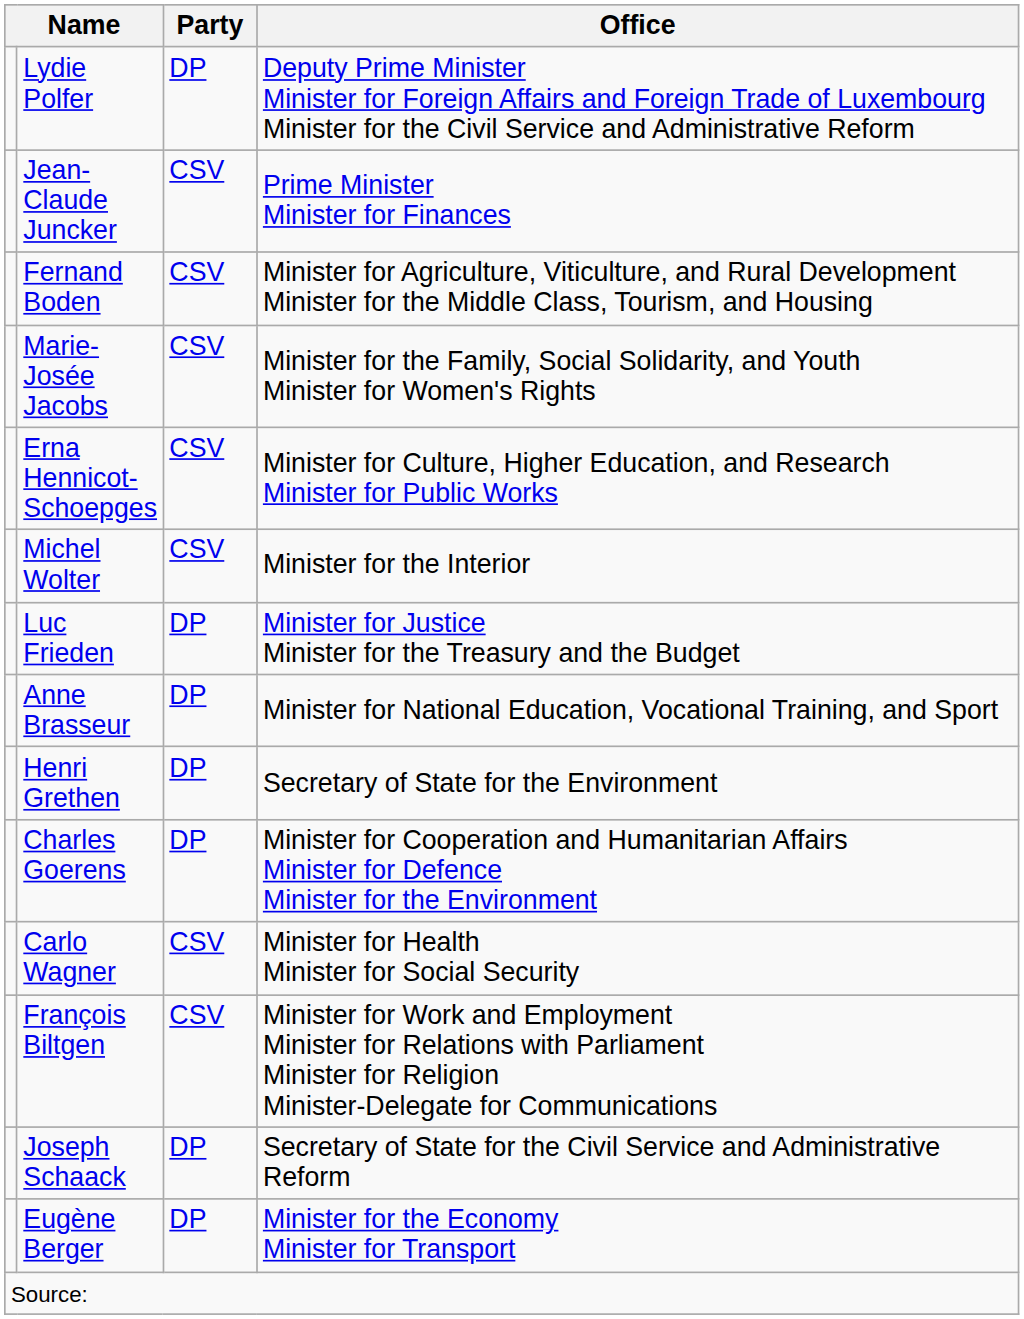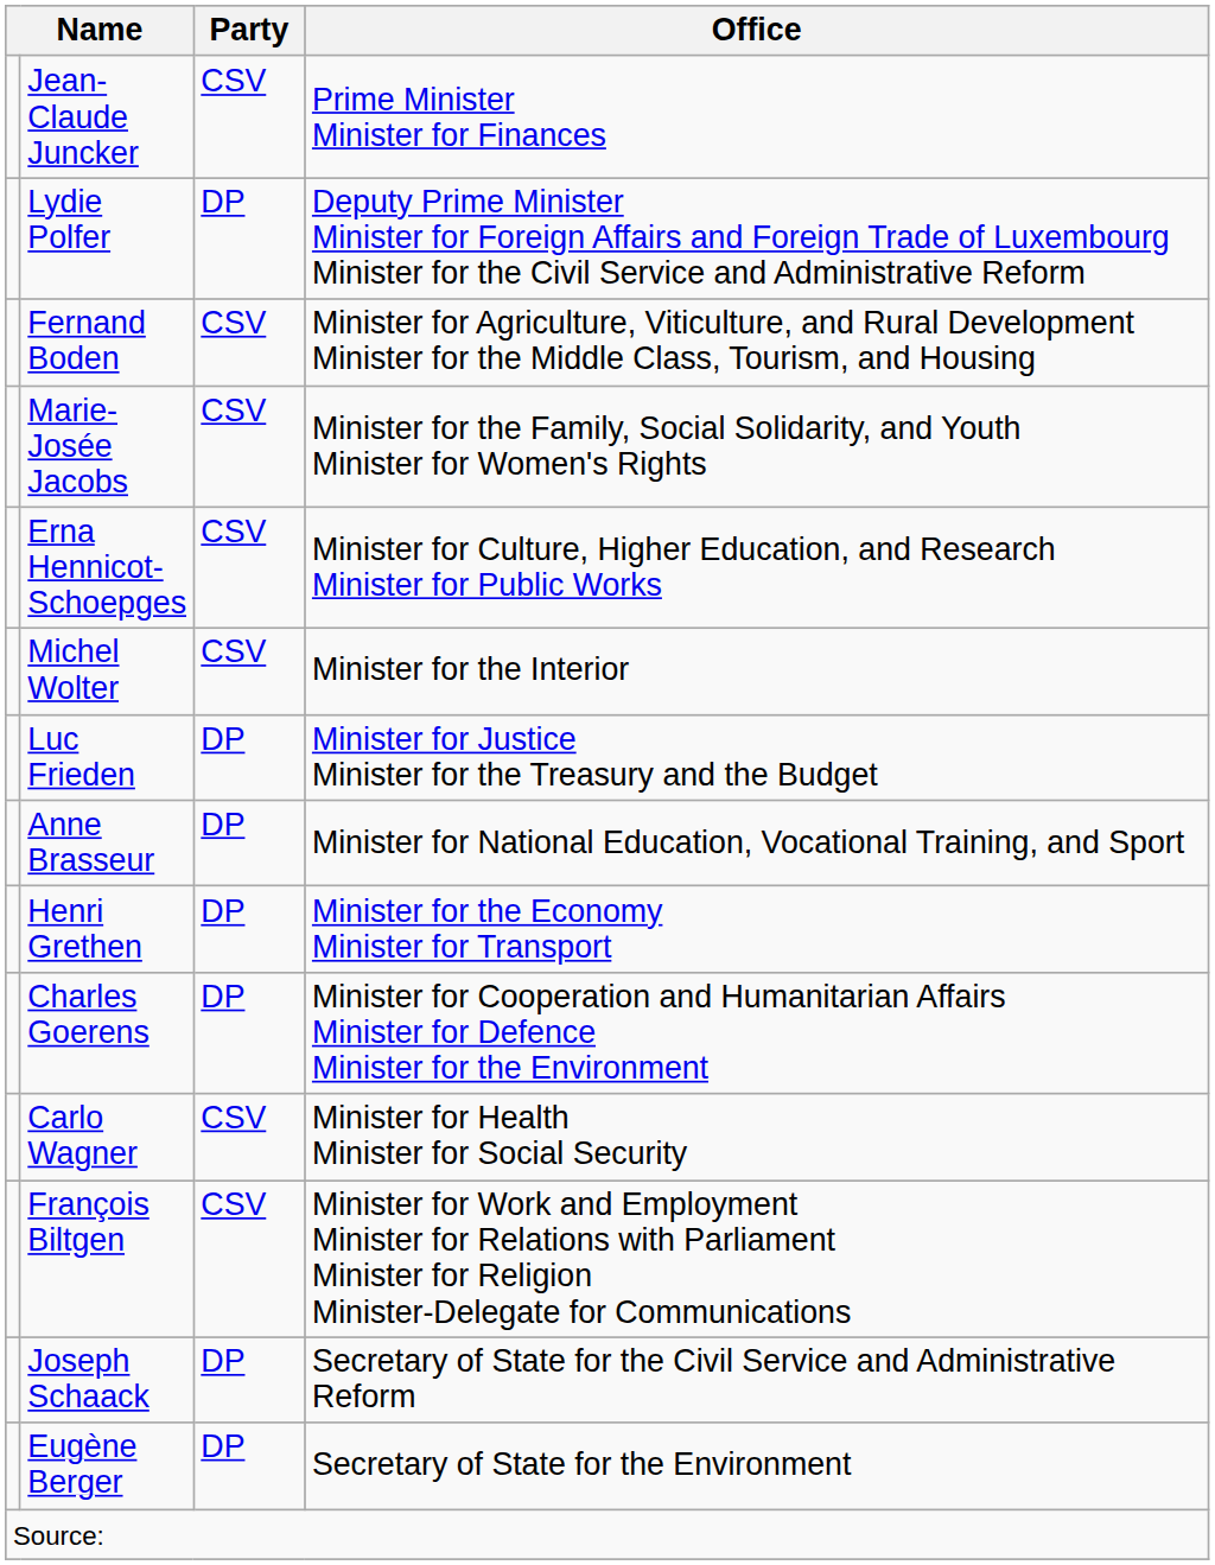rows swapped: Jean-Claude Juncker <-> Lydie Polfer
Henri Grethen | Office: Secretary of State for the Environment -> Minister for the Economy Minister for Transport
Eugène Berger | Office: Minister for the Economy Minister for Transport -> Secretary of State for the Environment
